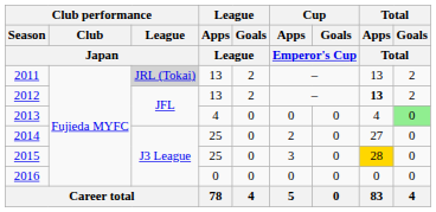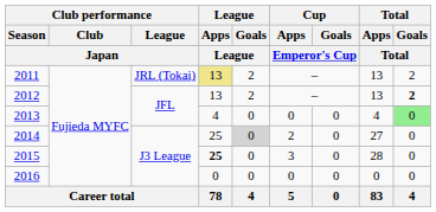2011 | Club performance / League / Japan: lightgrey background -> no background
2011 | League / Apps / League: no background -> khaki background
2012 | Total / Apps / Total: bold -> normal
2012 | Total / Goals / Total: normal -> bold
2014 | League / Goals / League: no background -> lightgrey background
2015 | League / Apps / League: normal -> bold
2015 | Total / Apps / Total: gold background -> no background
